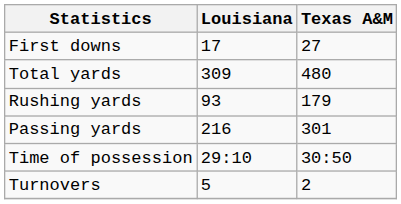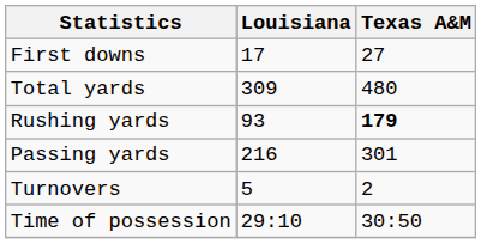Rushing yards | Texas A&M: normal -> bold
rows swapped: Turnovers <-> Time of possession
